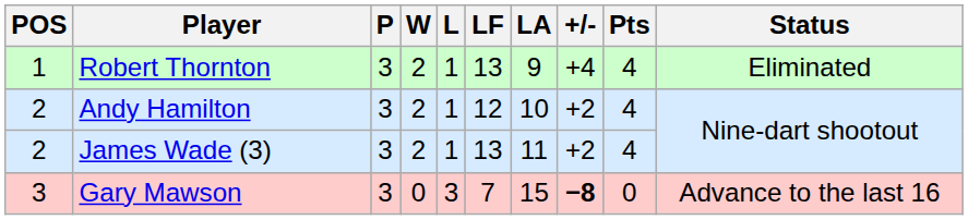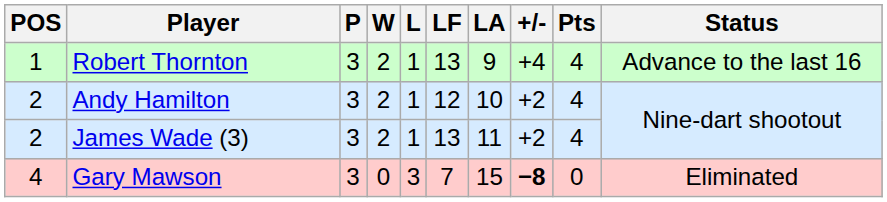Robert Thornton | Status: Eliminated -> Advance to the last 16
Gary Mawson | POS: 3 -> 4
Gary Mawson | Status: Advance to the last 16 -> Eliminated
